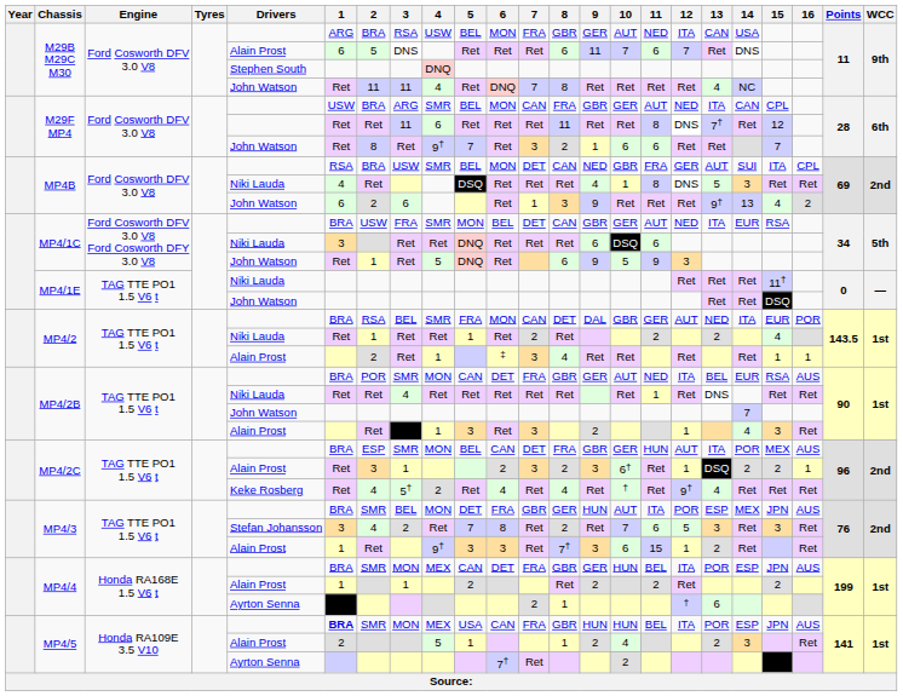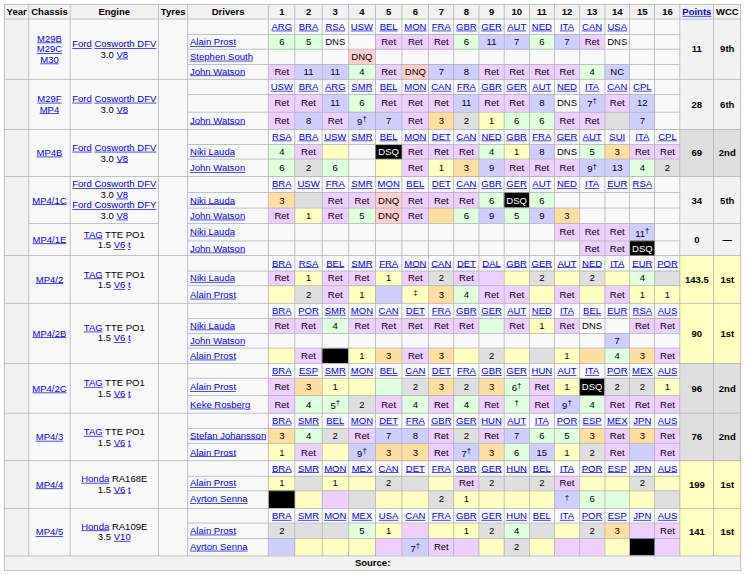row 33 | 1: bold -> normal
row 33 | 9: HUN -> GER
